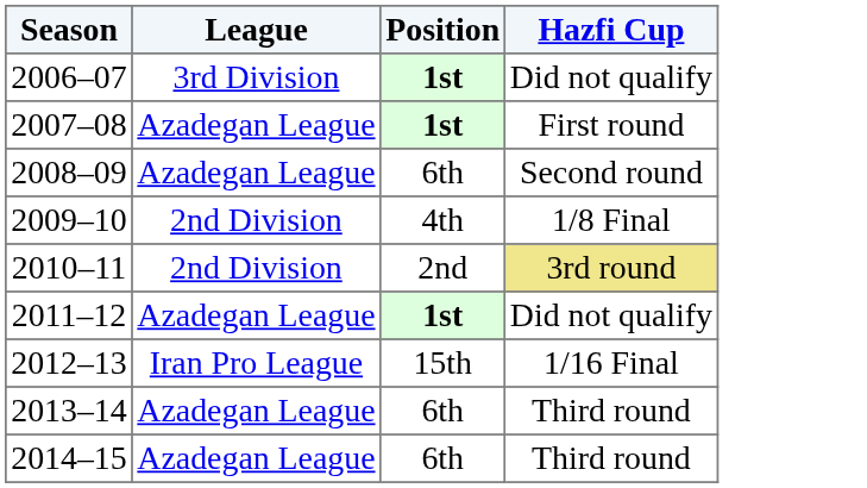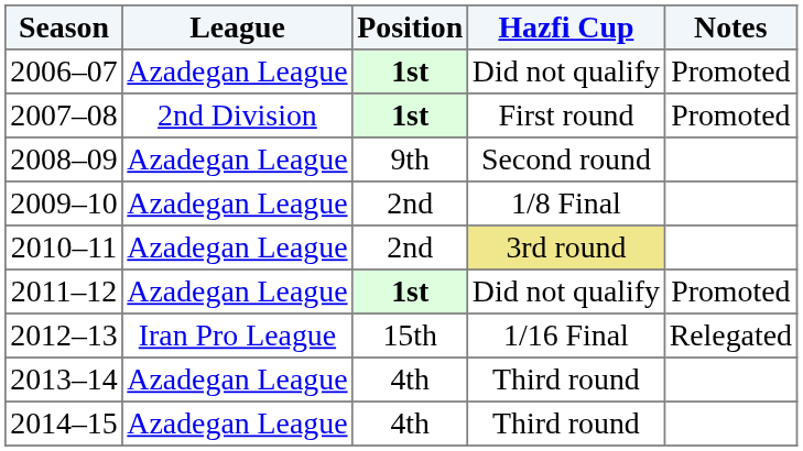+ column: Notes | Promoted | Promoted | Promoted | Relegated
2006–07 | League: 3rd Division -> Azadegan League
2007–08 | League: Azadegan League -> 2nd Division
2008–09 | Position: 6th -> 9th
2009–10 | League: 2nd Division -> Azadegan League
2009–10 | Position: 4th -> 2nd
2010–11 | League: 2nd Division -> Azadegan League
2013–14 | Position: 6th -> 4th
2014–15 | Position: 6th -> 4th
